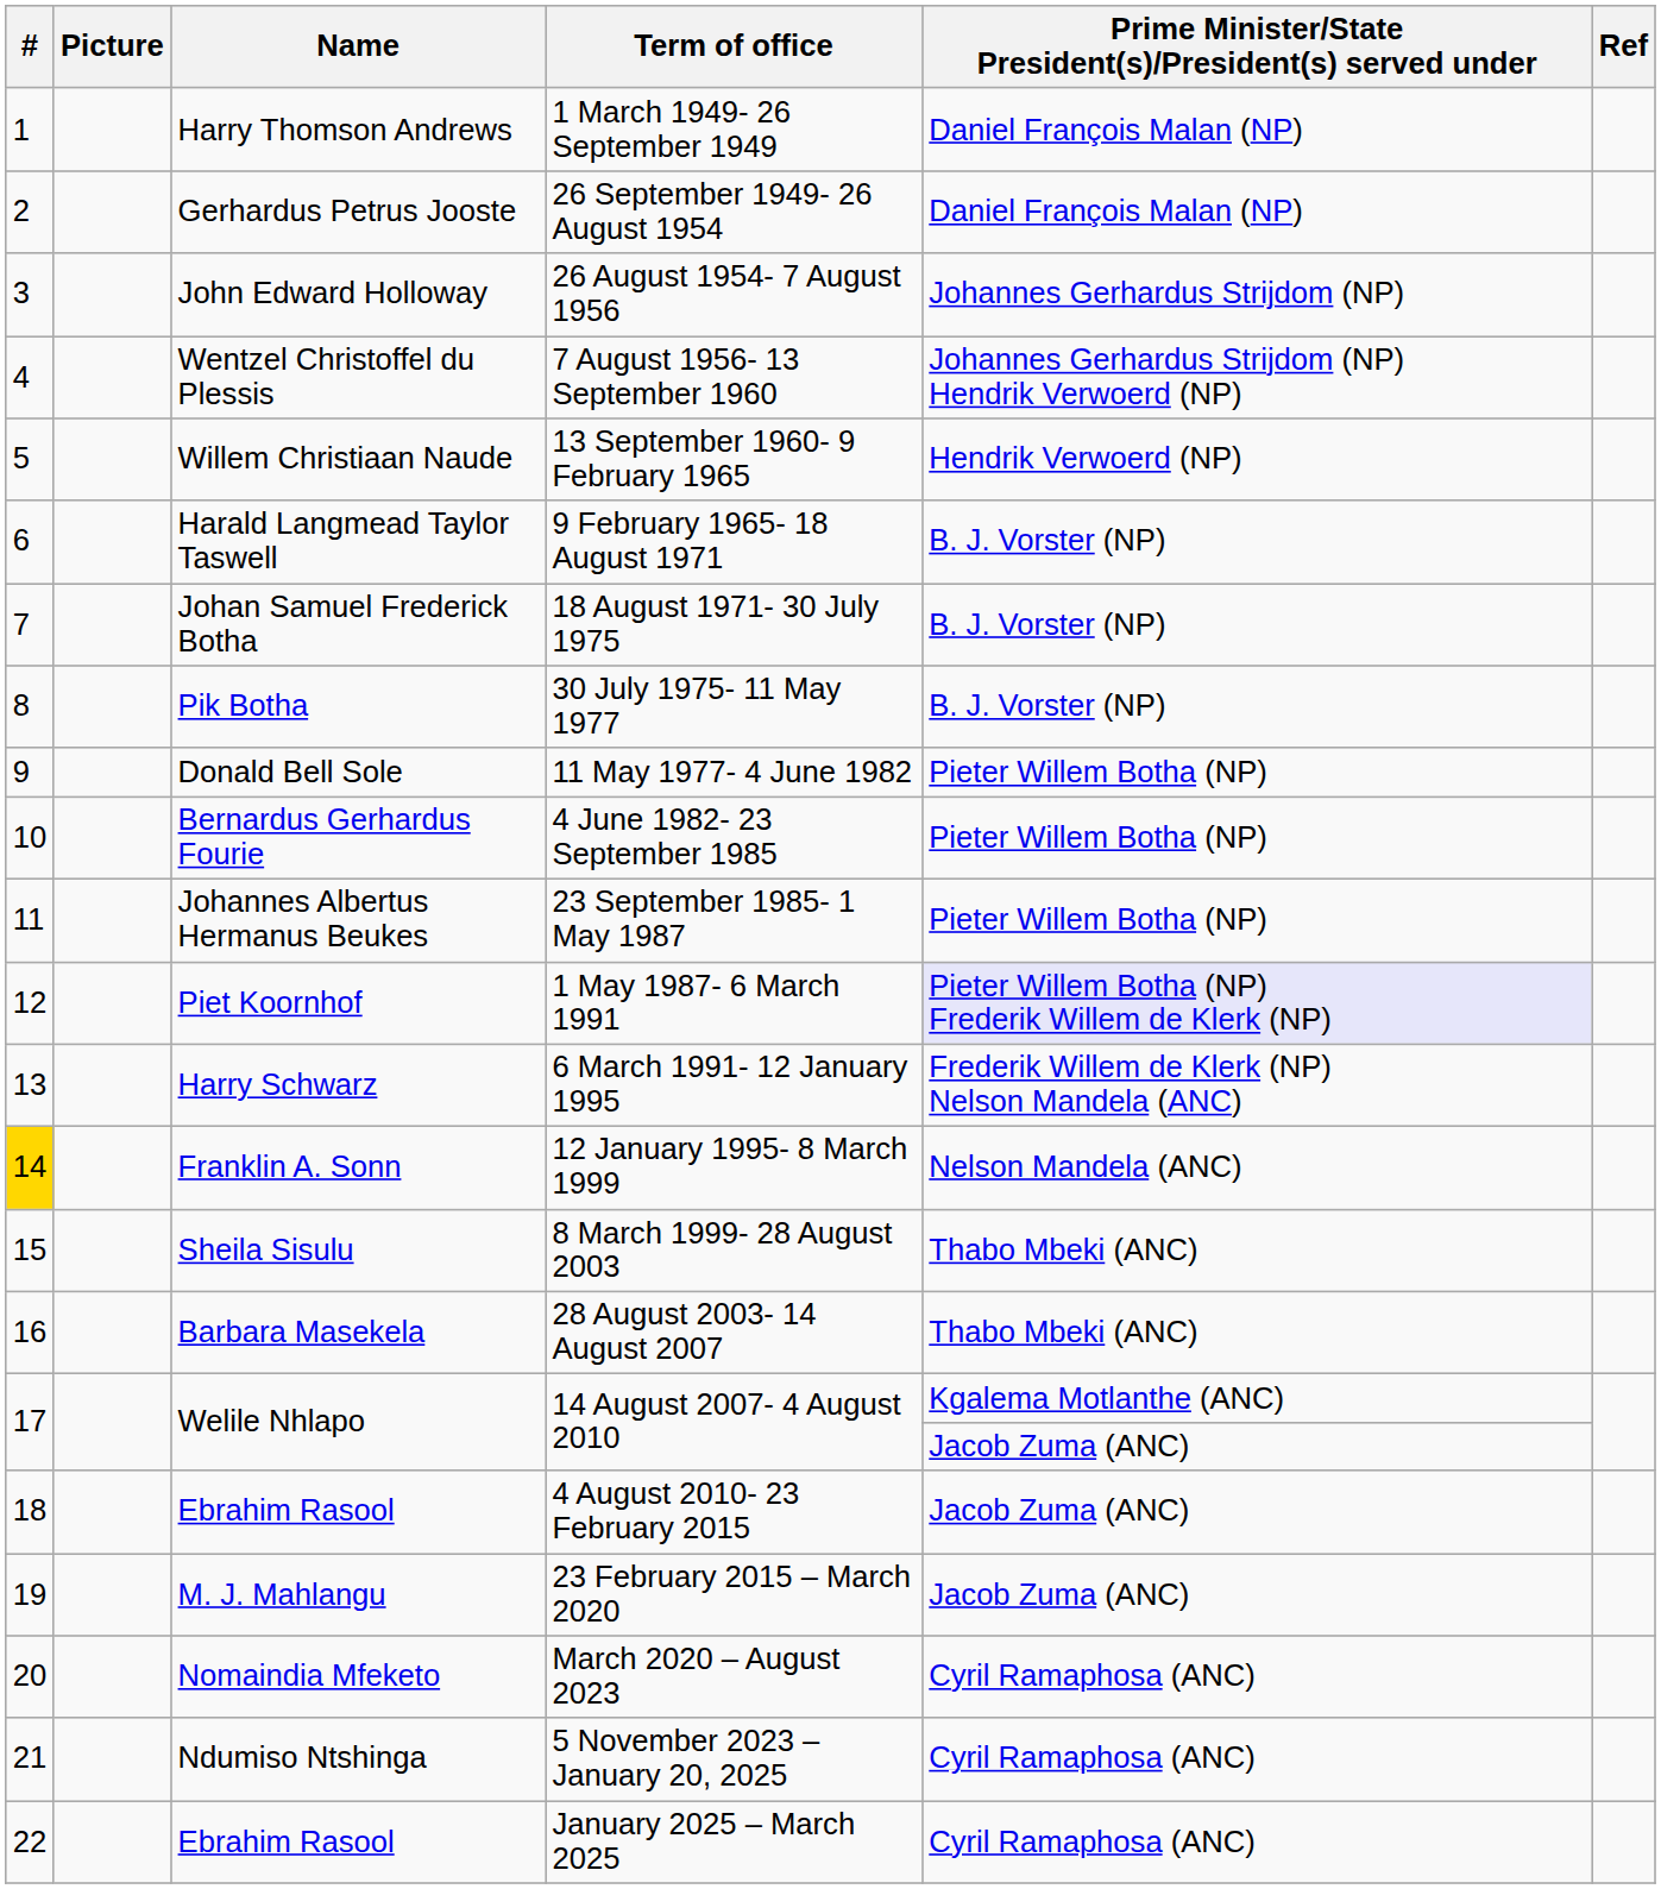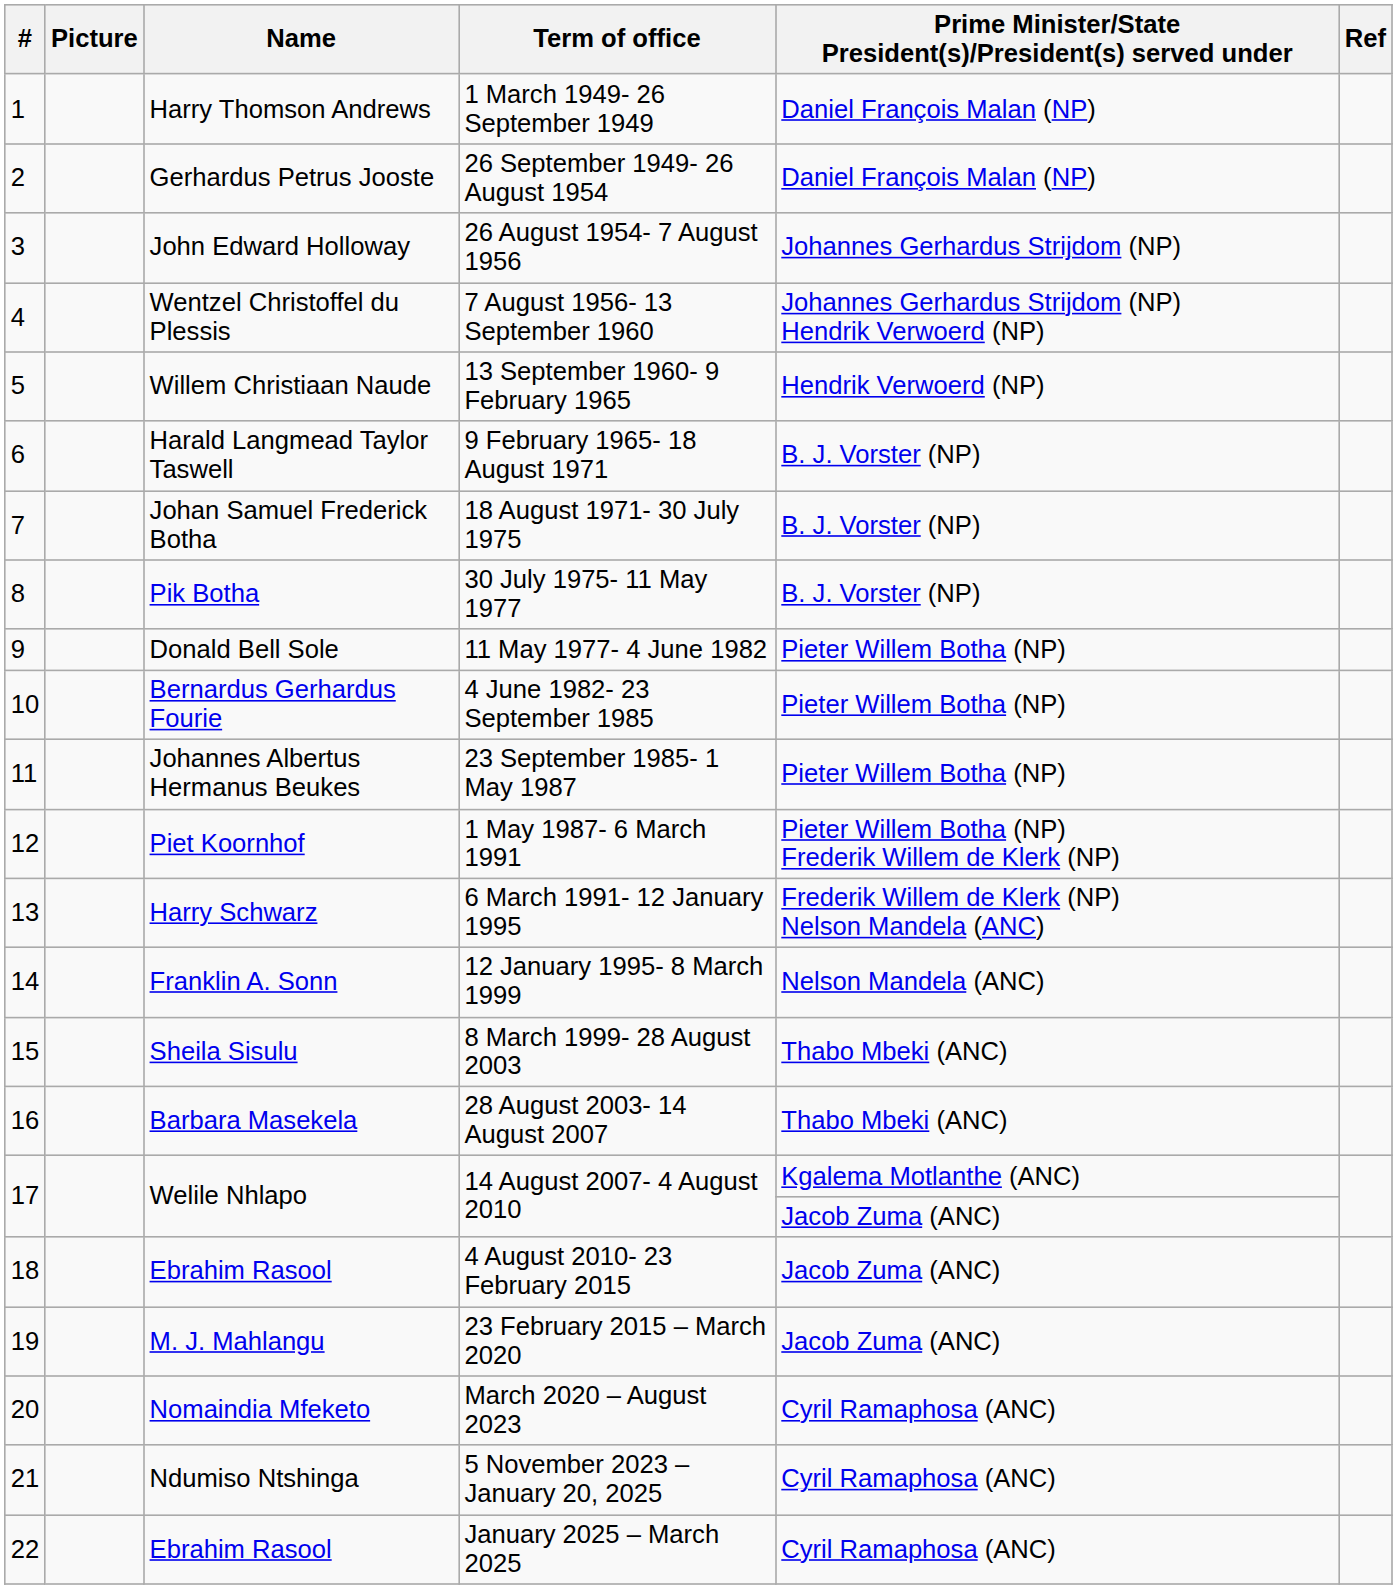1 May 1987- 6 March 1991 | Prime Minister/State President(s)/President(s) served under: lavender background -> no background
12 January 1995- 8 March 1999 | #: gold background -> no background
